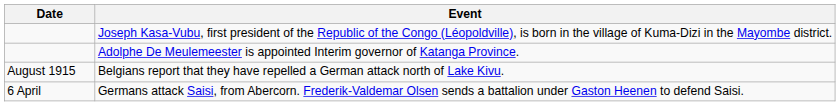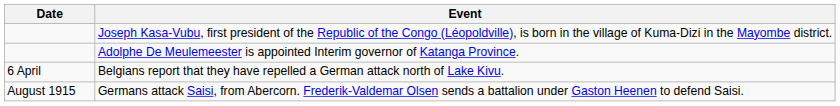row 4 | Date: August 1915 -> 6 April
row 5 | Date: 6 April -> August 1915
